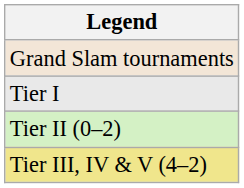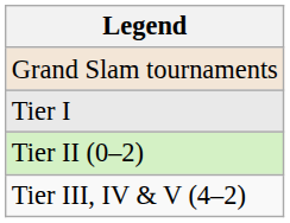row 5 | column 1: khaki background -> no background
